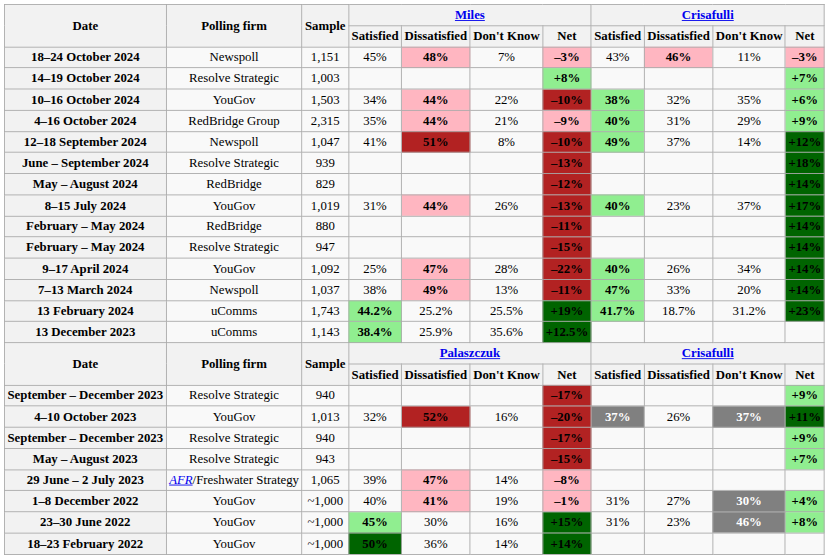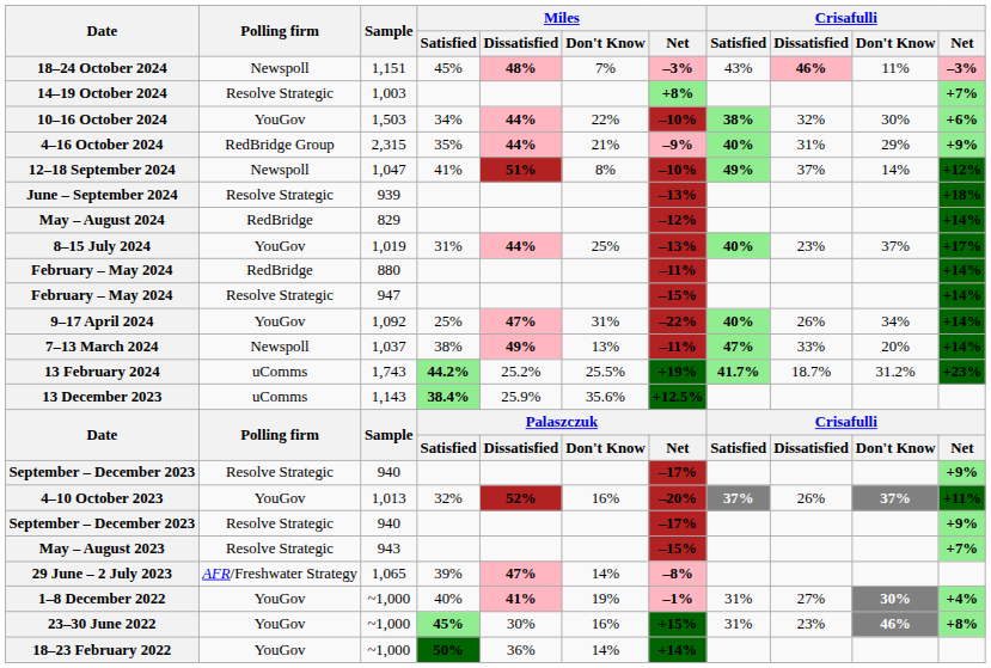10–16 October 2024 | Crisafulli / Don't Know: 35% -> 30%
8–15 July 2024 | Miles / Don't Know: 26% -> 25%
9–17 April 2024 | Miles / Don't Know: 28% -> 31%
